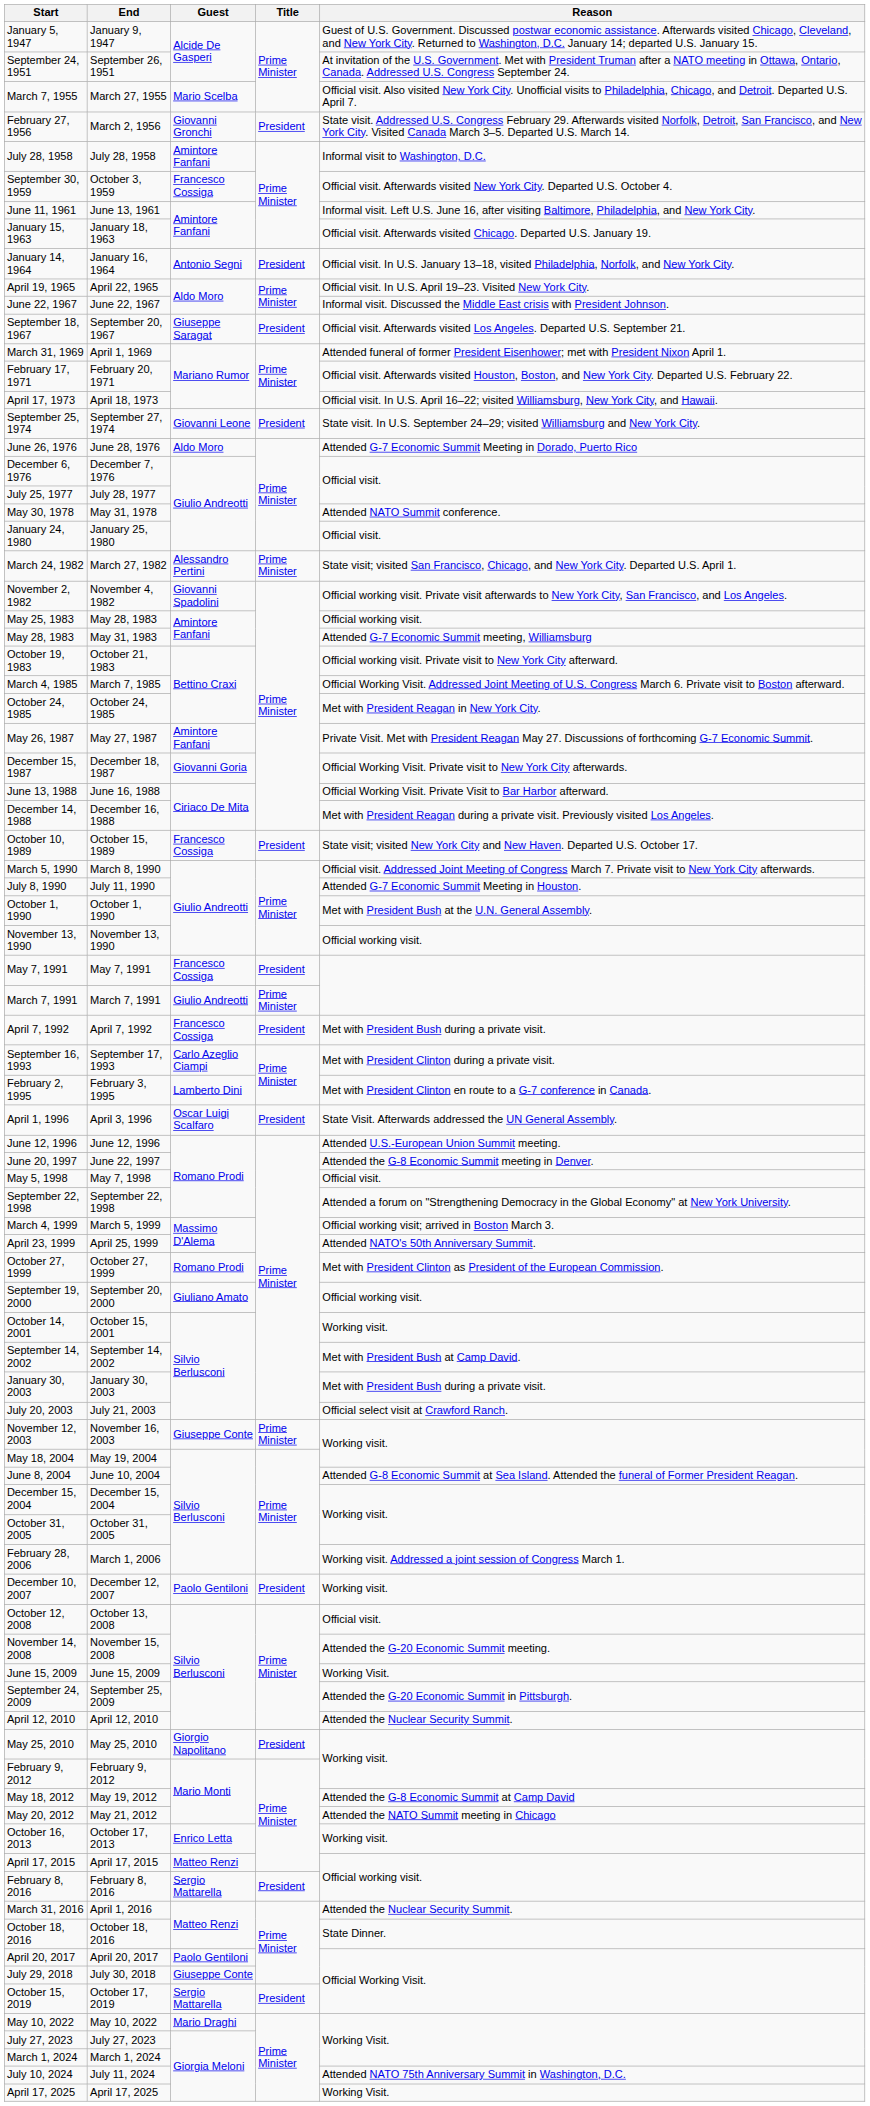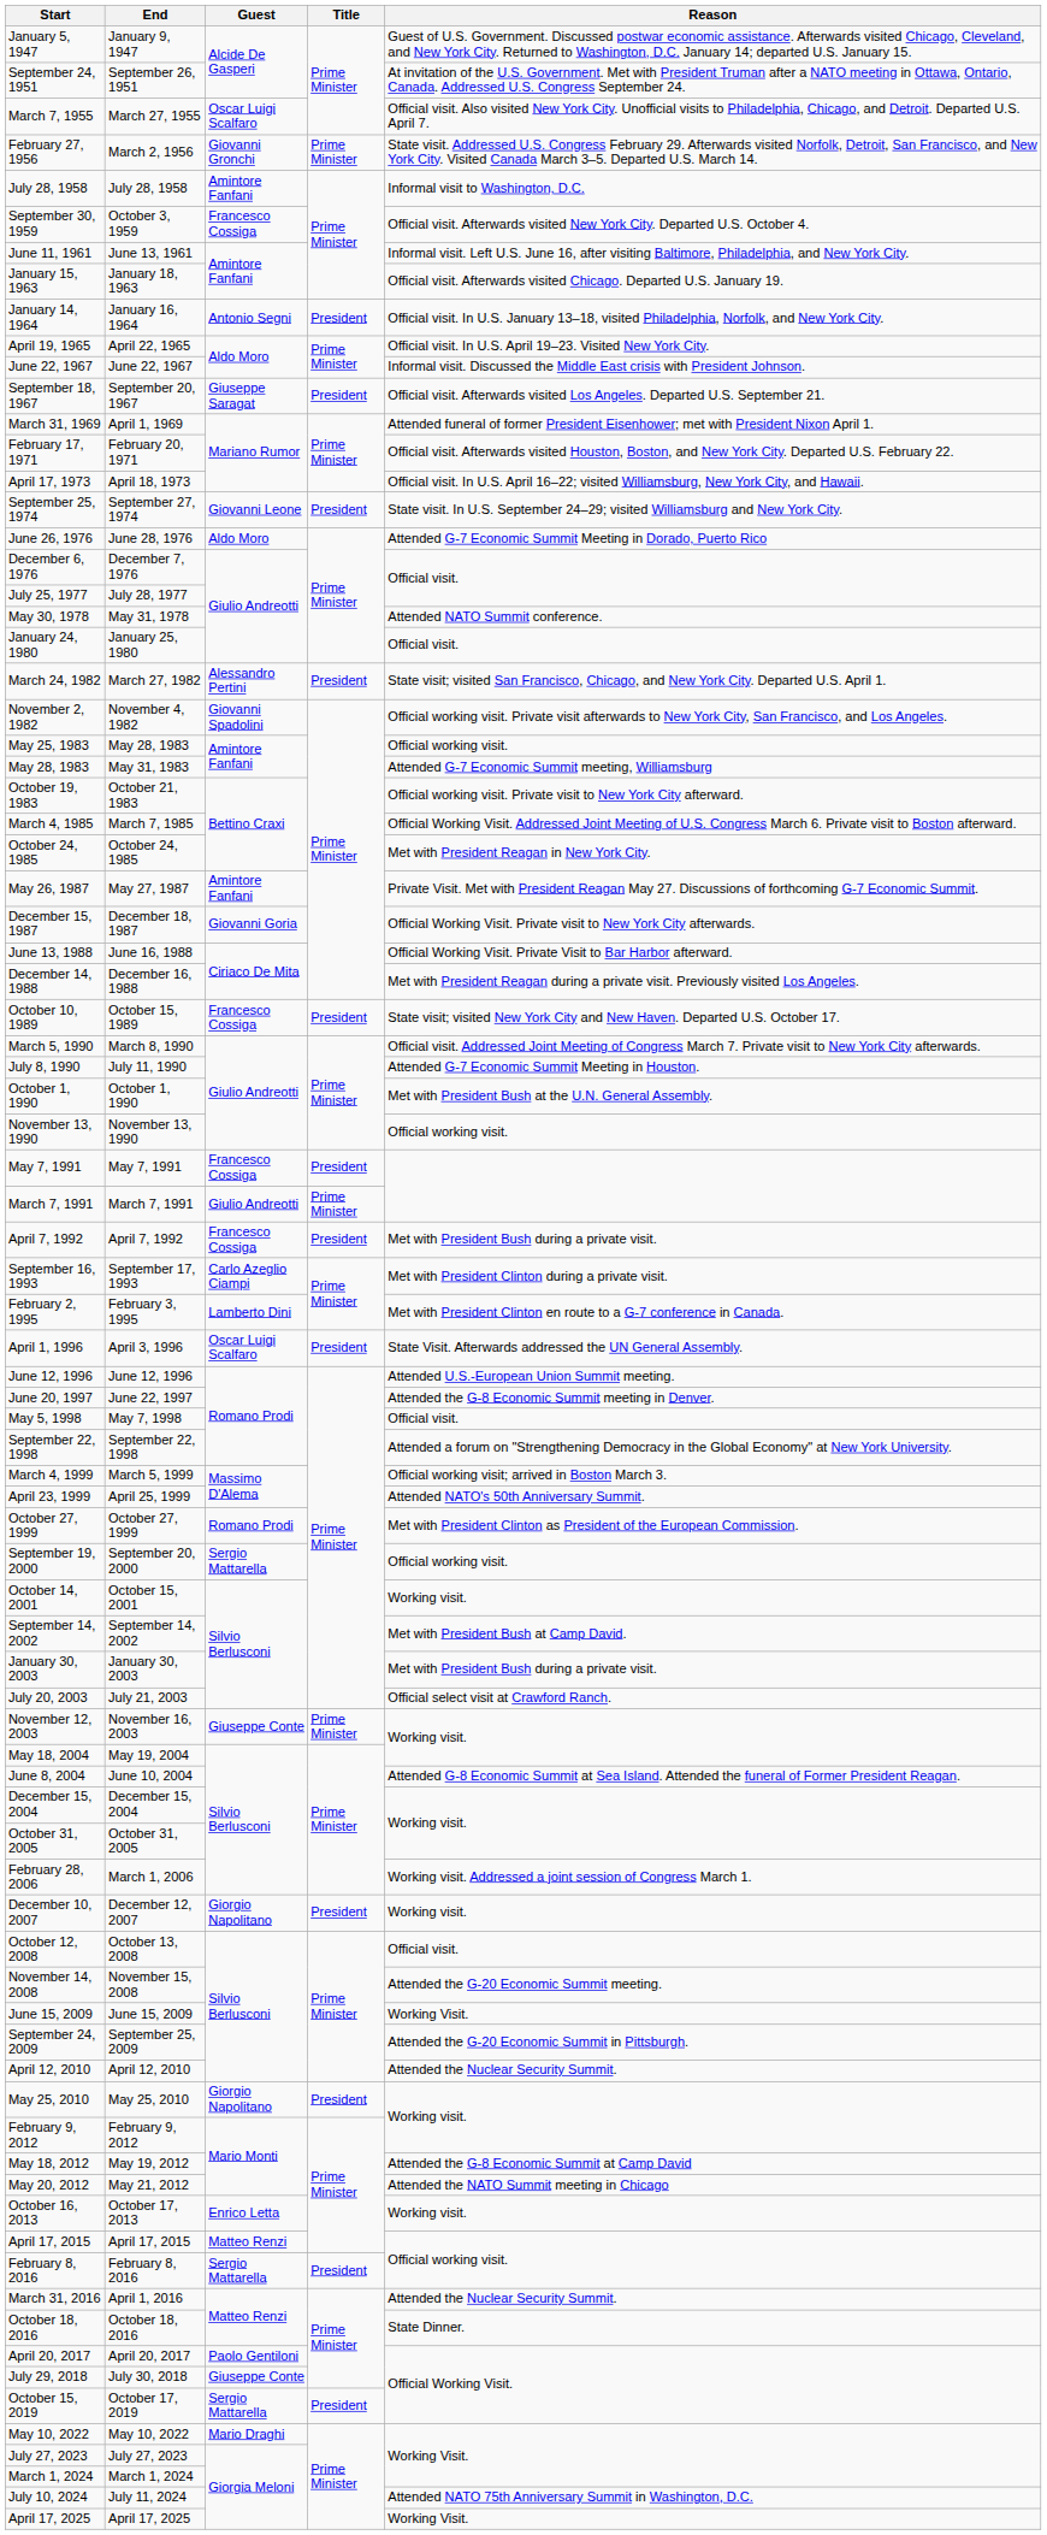March 7, 1955 | Guest: Mario Scelba -> Oscar Luigi Scalfaro
February 27, 1956 | Title: President -> Prime Minister
March 24, 1982 | Title: Prime Minister -> President
September 19, 2000 | Guest: Giuliano Amato -> Sergio Mattarella
December 10, 2007 | Guest: Paolo Gentiloni -> Giorgio Napolitano
